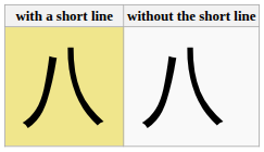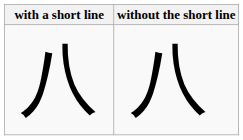row 2 | with a short line: khaki background -> no background
